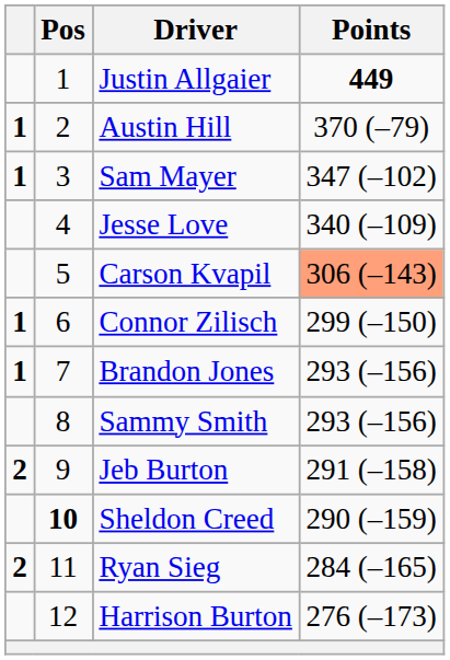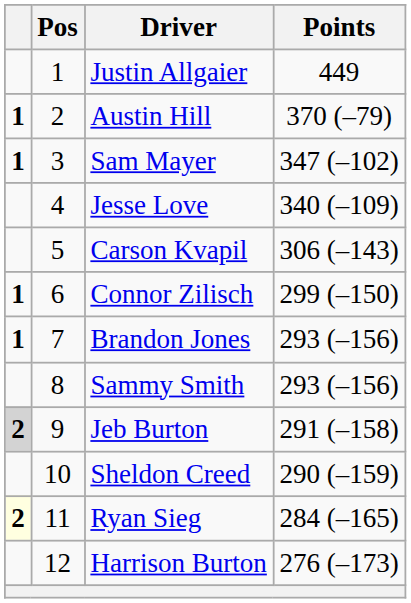Justin Allgaier | Points: bold -> normal
Carson Kvapil | Points: lightsalmon background -> no background
Jeb Burton | column 1: no background -> lightgrey background
Sheldon Creed | Pos: bold -> normal
Ryan Sieg | column 1: no background -> lightyellow background
